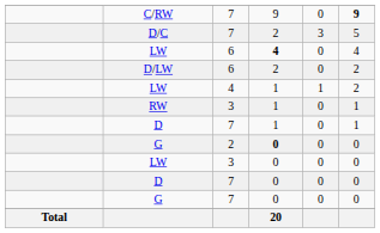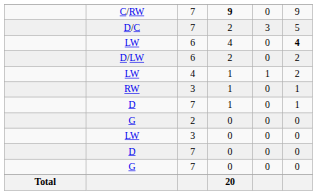C/RW | column 4: normal -> bold
C/RW | column 6: bold -> normal
LW / 6 | column 4: bold -> normal
LW / 6 | column 6: normal -> bold
G / 2 | column 4: bold -> normal
